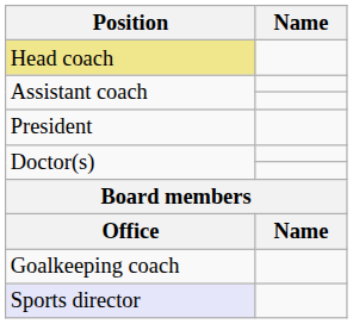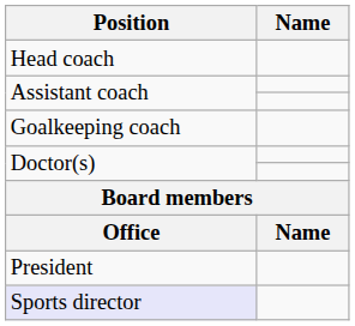row 2 | Position: khaki background -> no background
row 5 | Position: President -> Goalkeeping coach
row 10 | Position: Goalkeeping coach -> President
